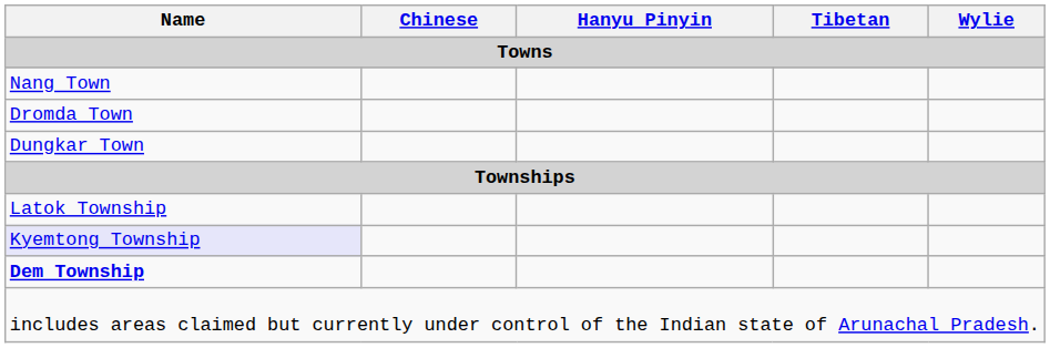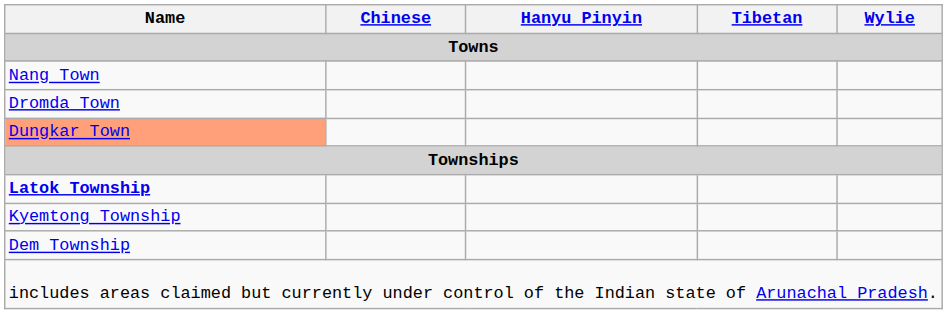Dungkar Town | Name: no background -> lightsalmon background
Latok Township | Name: normal -> bold
Kyemtong Township | Name: lavender background -> no background
Dem Township | Name: bold -> normal
